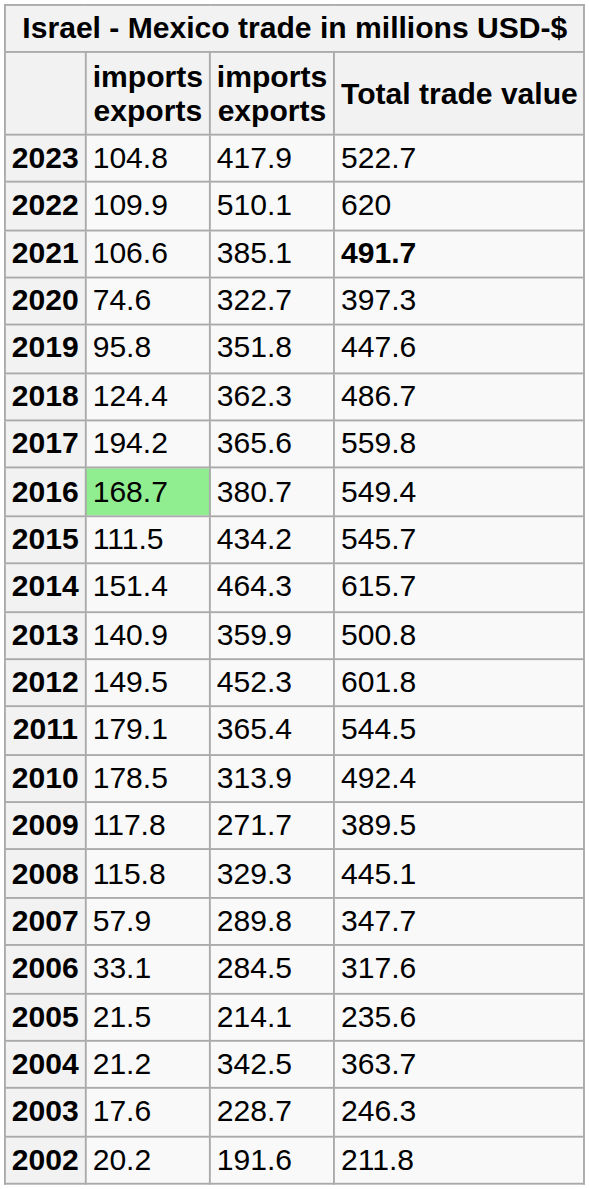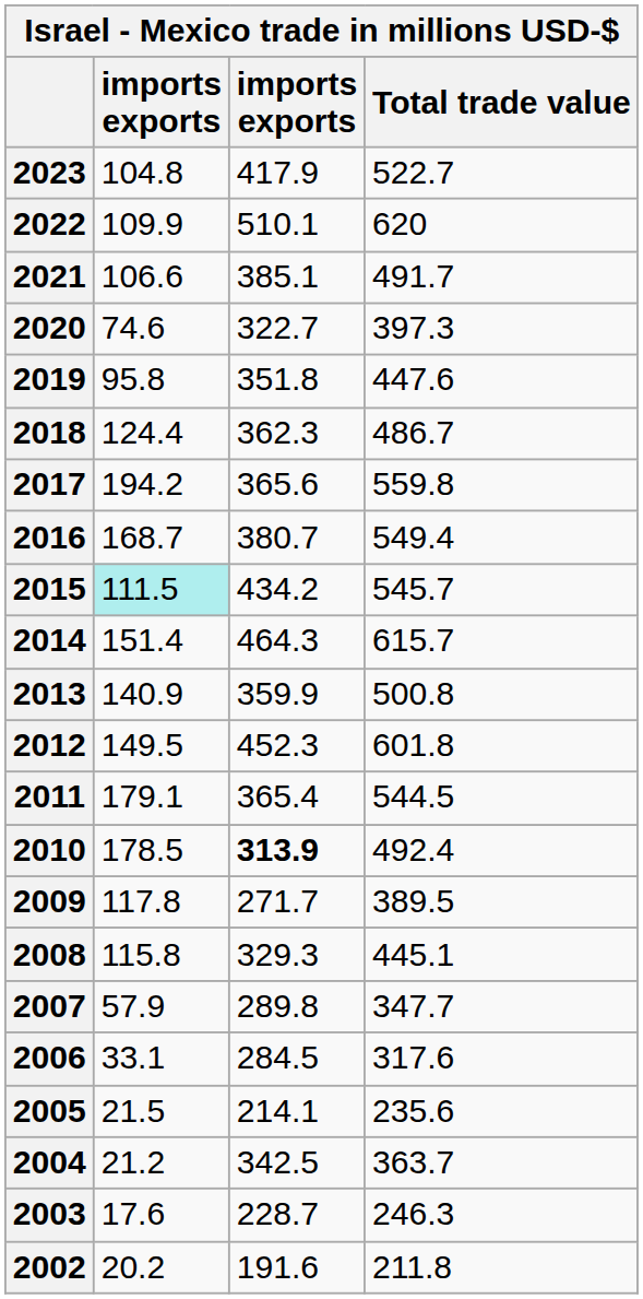2021 | Total trade value: bold -> normal
2016 | column 2: lightgreen background -> no background
2015 | column 2: no background -> paleturquoise background
2010 | column 3: normal -> bold
